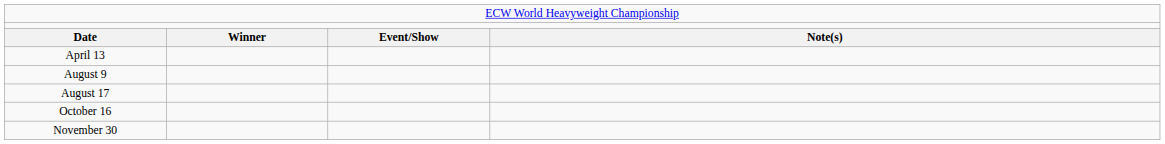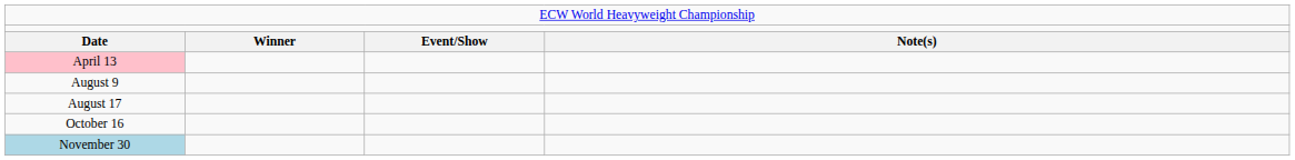April 13 | column 1: no background -> pink background
November 30 | column 1: no background -> lightblue background
